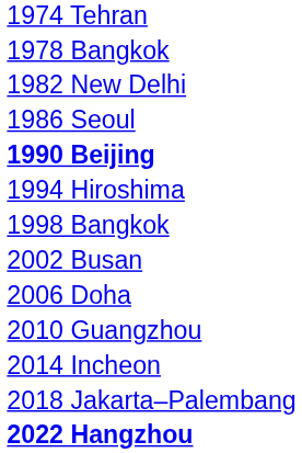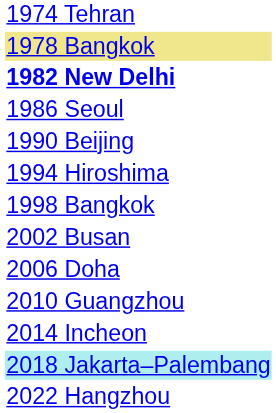1978 Bangkok | column 1: no background -> khaki background
1982 New Delhi | column 1: normal -> bold
1990 Beijing | column 1: bold -> normal
2018 Jakarta–Palembang | column 1: no background -> paleturquoise background
2022 Hangzhou | column 1: bold -> normal
